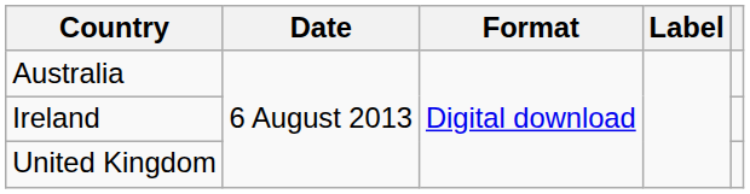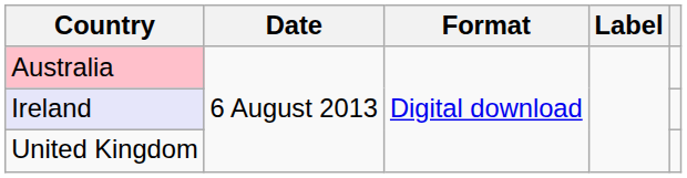Australia | Country: no background -> pink background
Ireland | Country: no background -> lavender background
